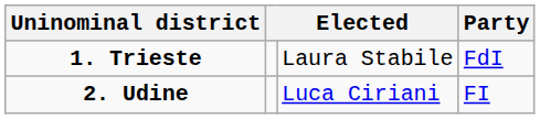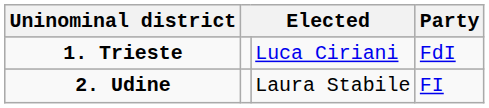1. Trieste | column 3: Laura Stabile -> Luca Ciriani
2. Udine | column 3: Luca Ciriani -> Laura Stabile
